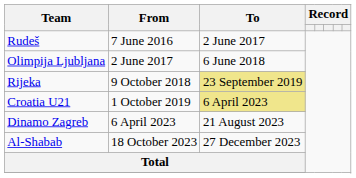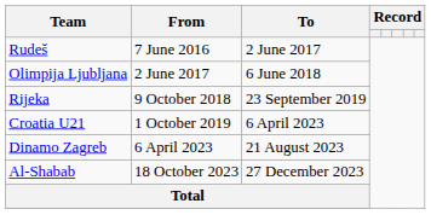Rijeka | To: khaki background -> no background
Croatia U21 | To: khaki background -> no background
